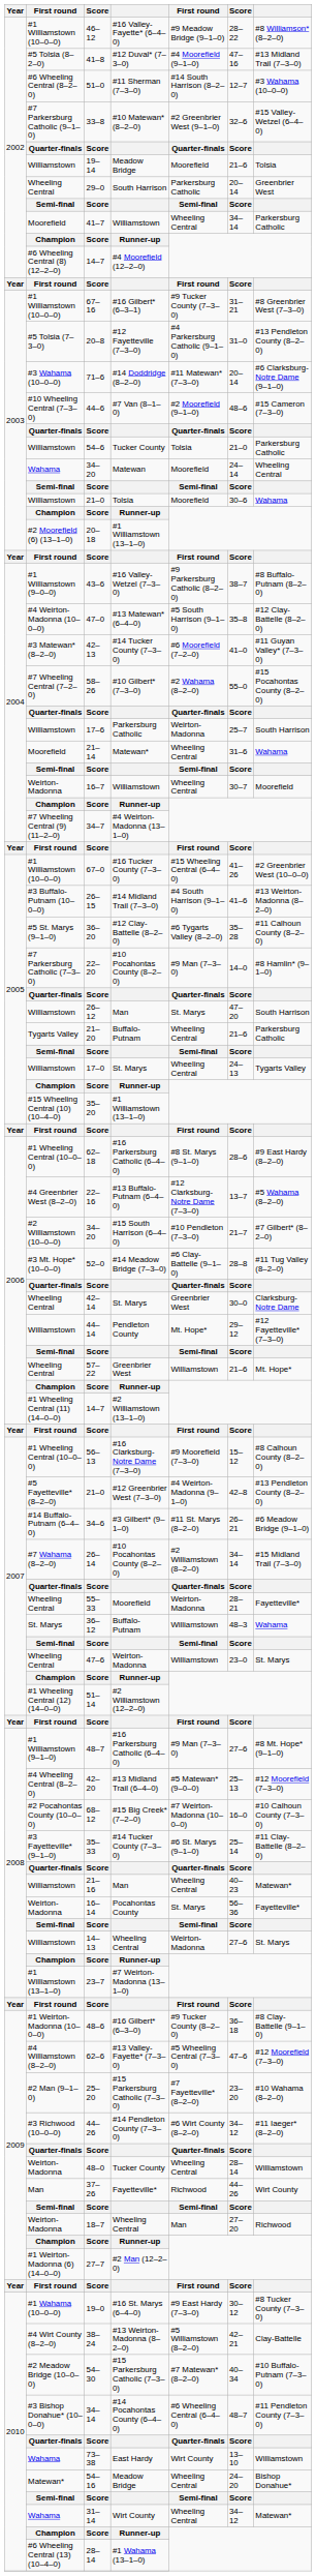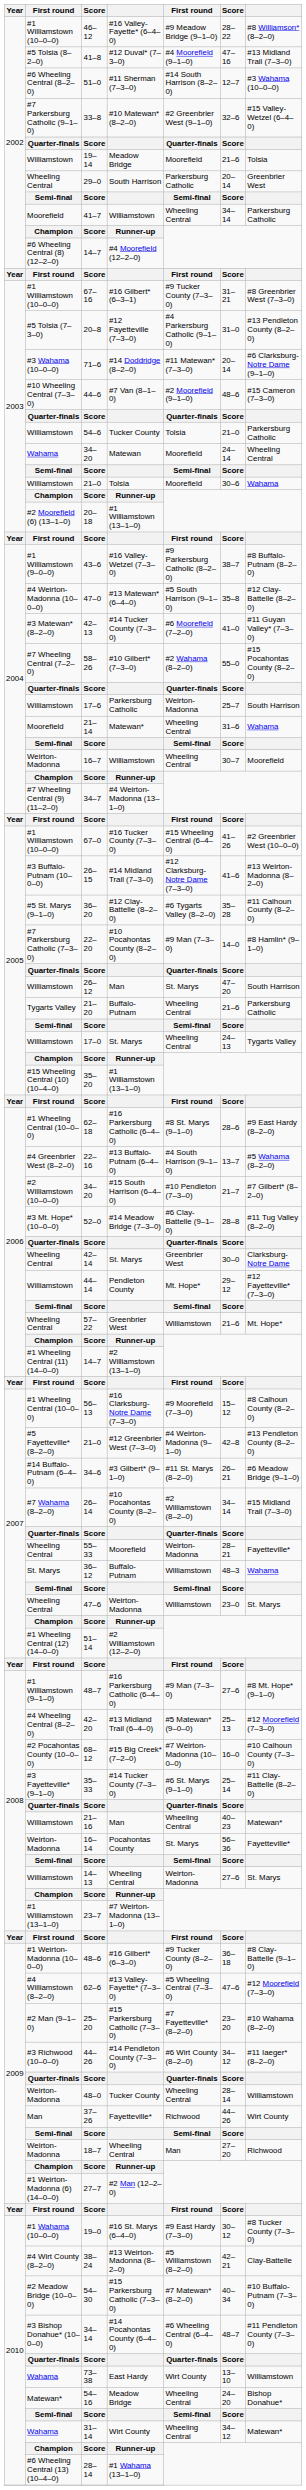26–15 | column 5: #4 South Harrison (9–1–0) -> #12 Clarksburg-Notre Dame (7–3–0)
22–16 | column 5: #12 Clarksburg-Notre Dame (7–3–0) -> #4 South Harrison (9–1–0)
